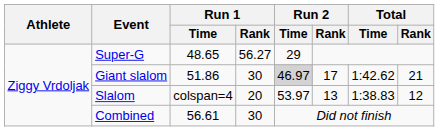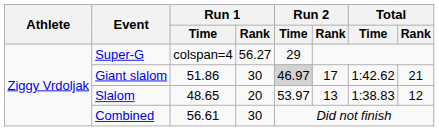Super-G | Run 1 / Time: 48.65 -> colspan=4
Slalom | Run 1 / Time: colspan=4 -> 48.65
